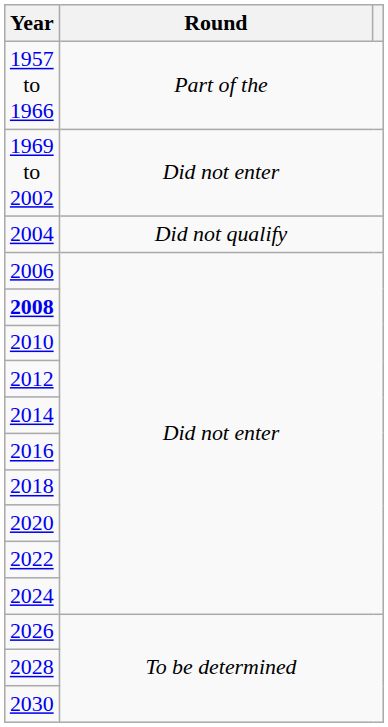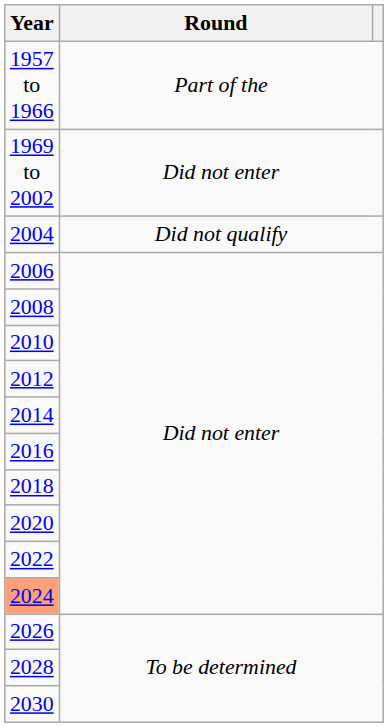2008 | Year: bold -> normal
2024 | Year: no background -> lightsalmon background
